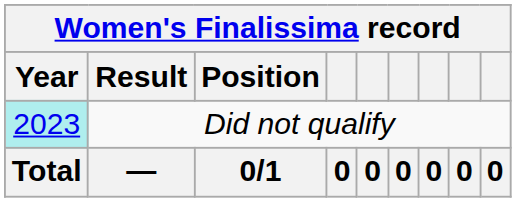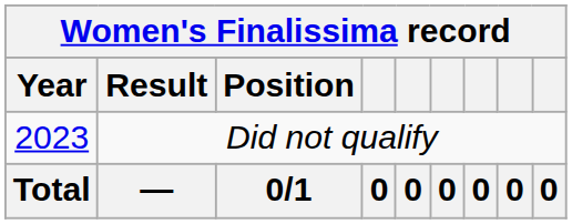Did not qualify | Women's Finalissima record / Year: paleturquoise background -> no background
